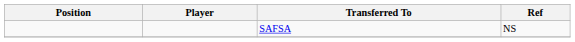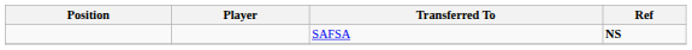SAFSA | Ref: normal -> bold
